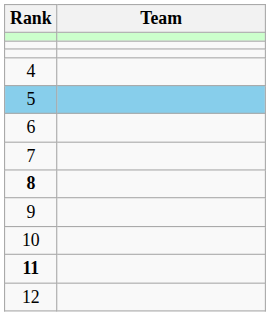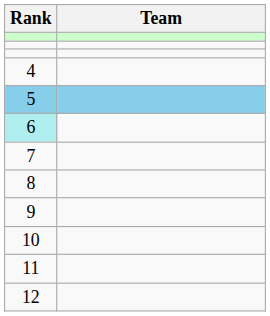row 7 | Rank: no background -> paleturquoise background
row 9 | Rank: bold -> normal
row 12 | Rank: bold -> normal
